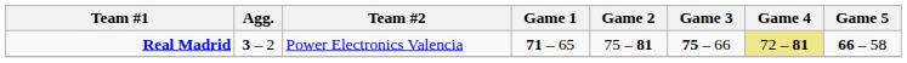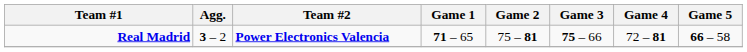Real Madrid | Team #2: normal -> bold
Real Madrid | Game 4: khaki background -> no background
